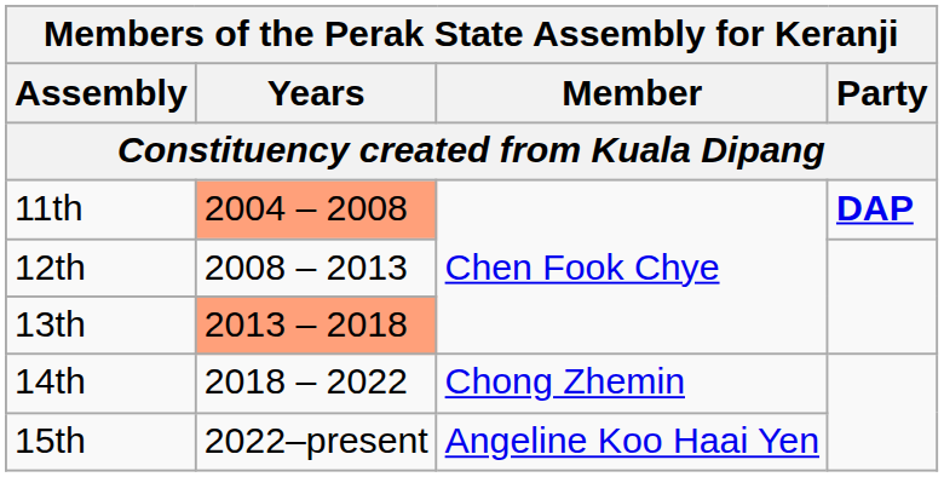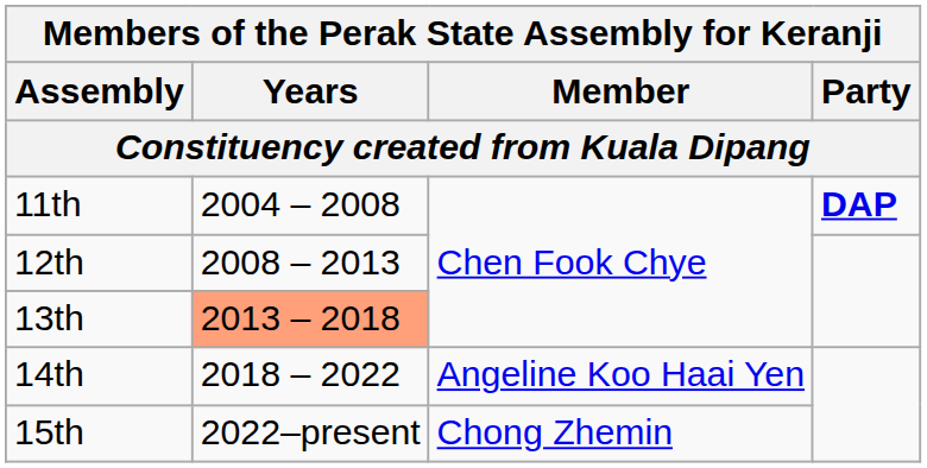11th | Years: lightsalmon background -> no background
14th | Member: Chong Zhemin -> Angeline Koo Haai Yen
15th | Member: Angeline Koo Haai Yen -> Chong Zhemin
